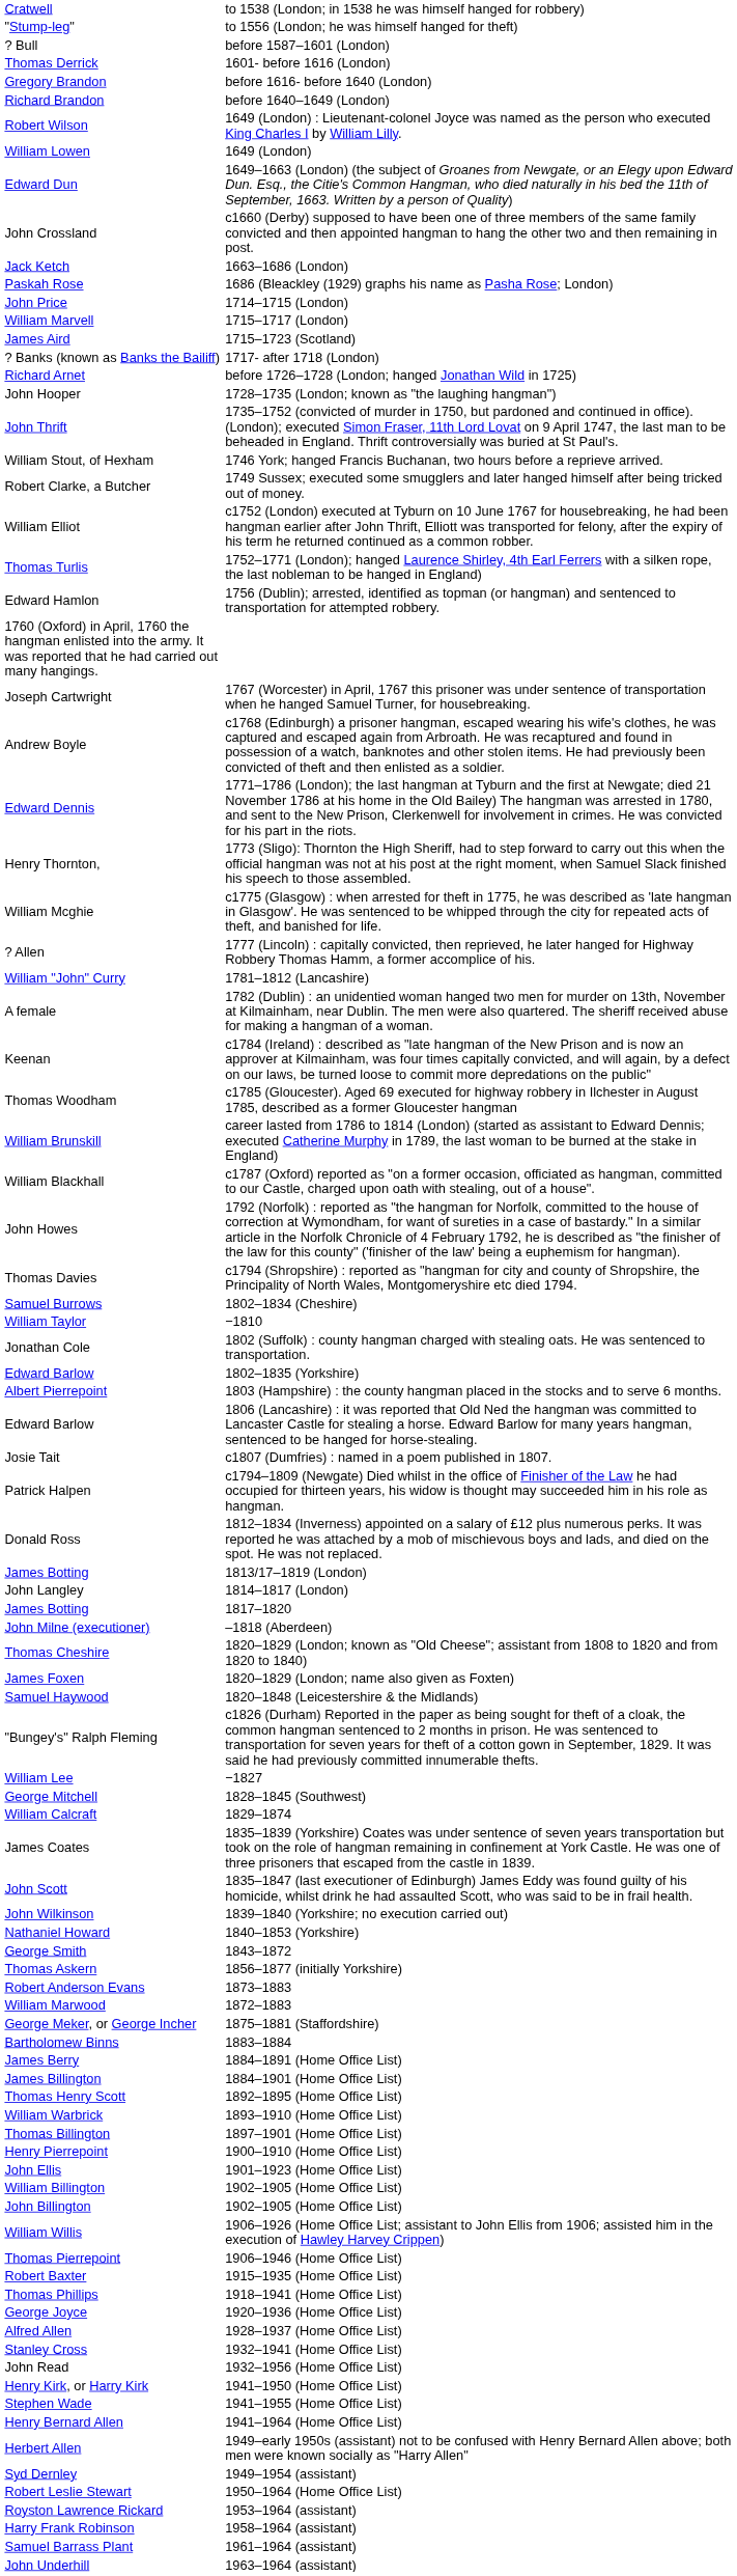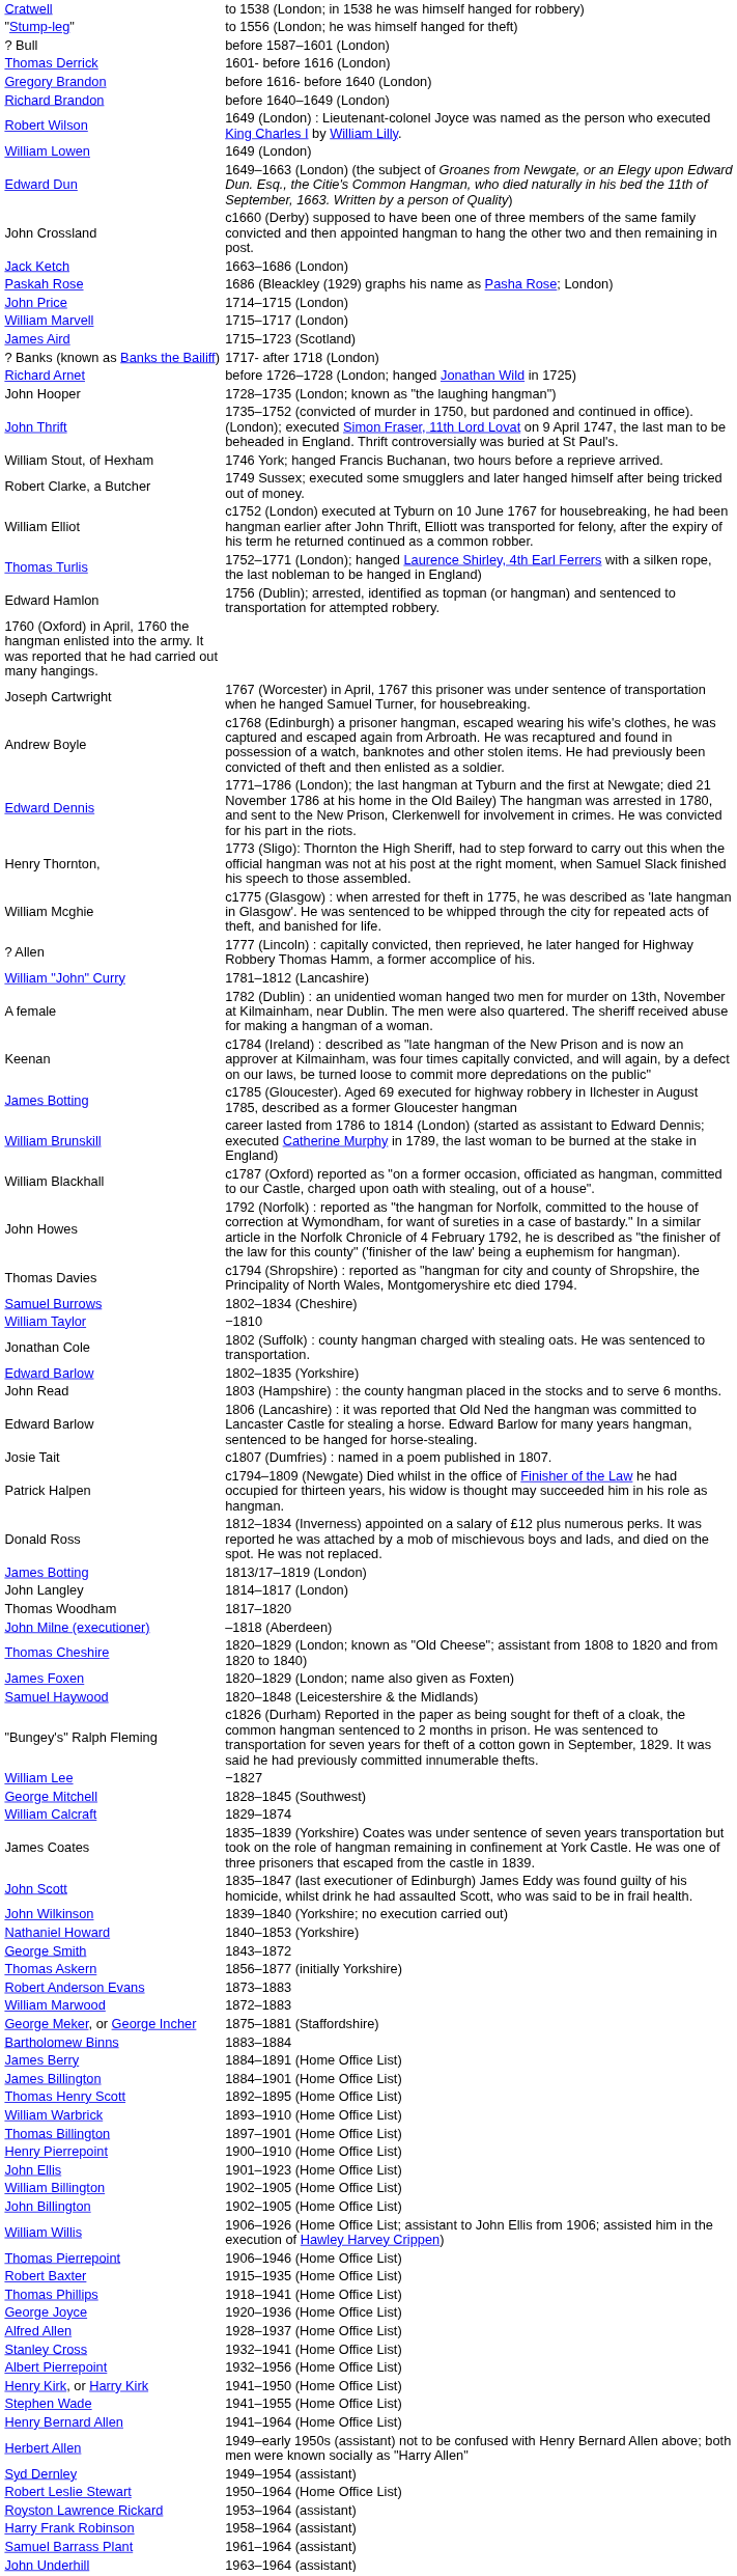row 35 | column 1: Thomas Woodham -> James Botting
row 44 | column 1: Albert Pierrepoint -> John Read
row 51 | column 1: James Botting -> Thomas Woodham
row 86 | column 1: John Read -> Albert Pierrepoint
